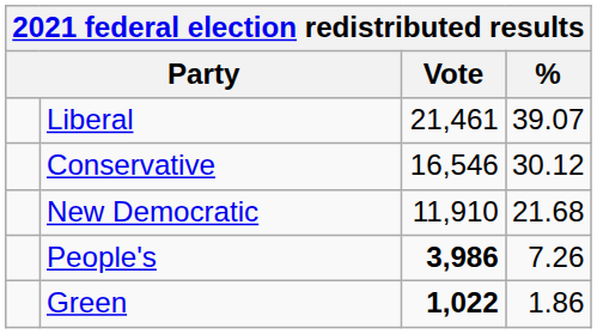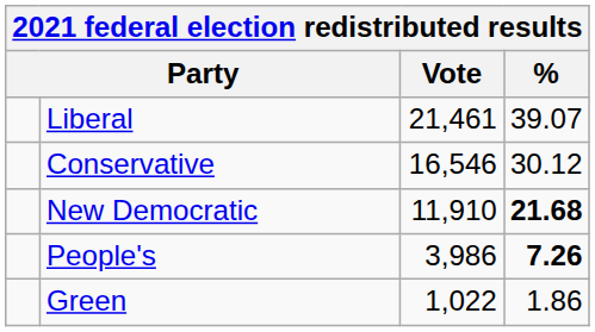New Democratic | %: normal -> bold
People's | Vote: bold -> normal
People's | %: normal -> bold
Green | Vote: bold -> normal
